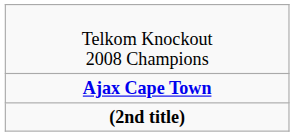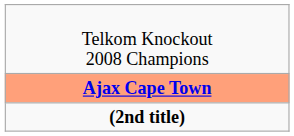row 2 | column 1: no background -> lightsalmon background
